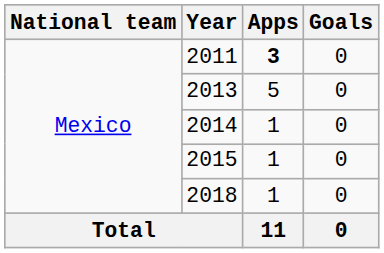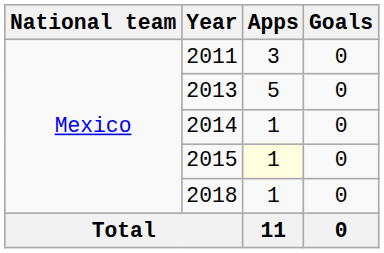2011 | Apps: bold -> normal
2015 | Apps: no background -> lightyellow background
